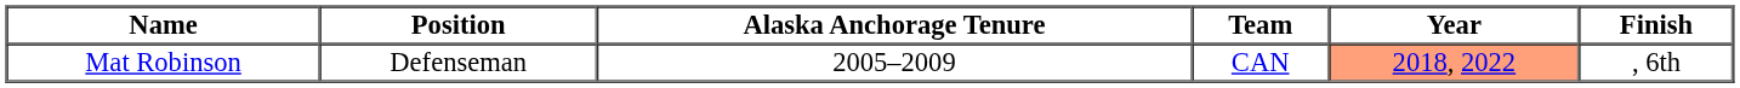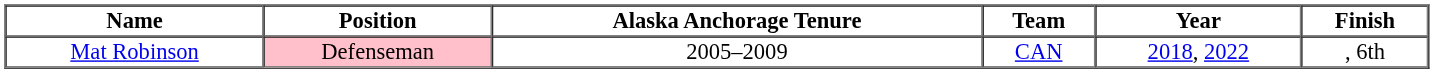Mat Robinson | Position: no background -> pink background
Mat Robinson | Year: lightsalmon background -> no background
